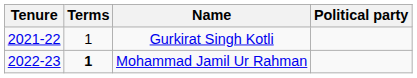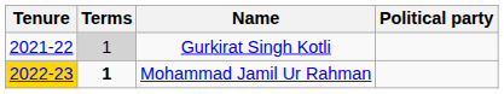Gurkirat Singh Kotli | Terms: no background -> lightgrey background
Mohammad Jamil Ur Rahman | Tenure: no background -> gold background
